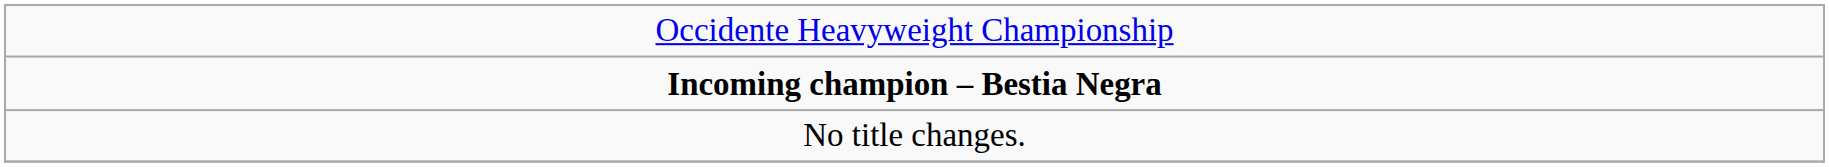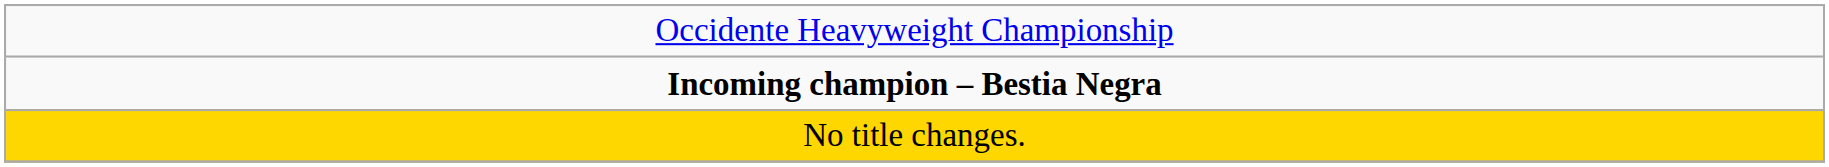No title changes. | column 1: no background -> gold background
